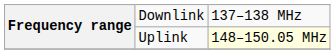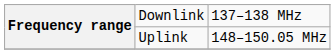Frequency range / Uplink | column 3: lightyellow background -> no background
